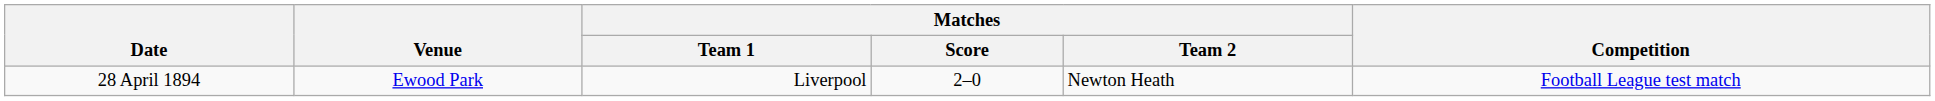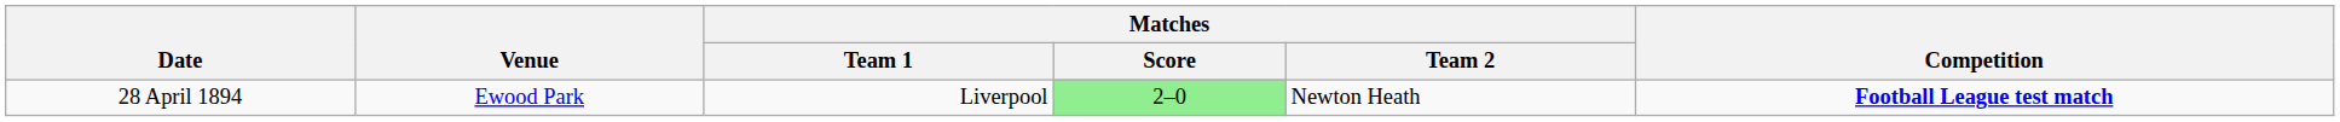28 April 1894 | Matches / Score: no background -> lightgreen background
28 April 1894 | Competition: normal -> bold
